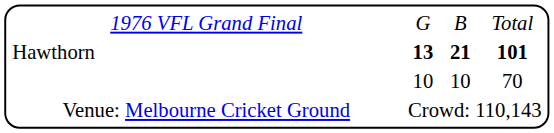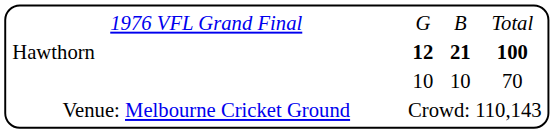Hawthorn | column 2: 13 -> 12
Hawthorn | column 4: 101 -> 100
